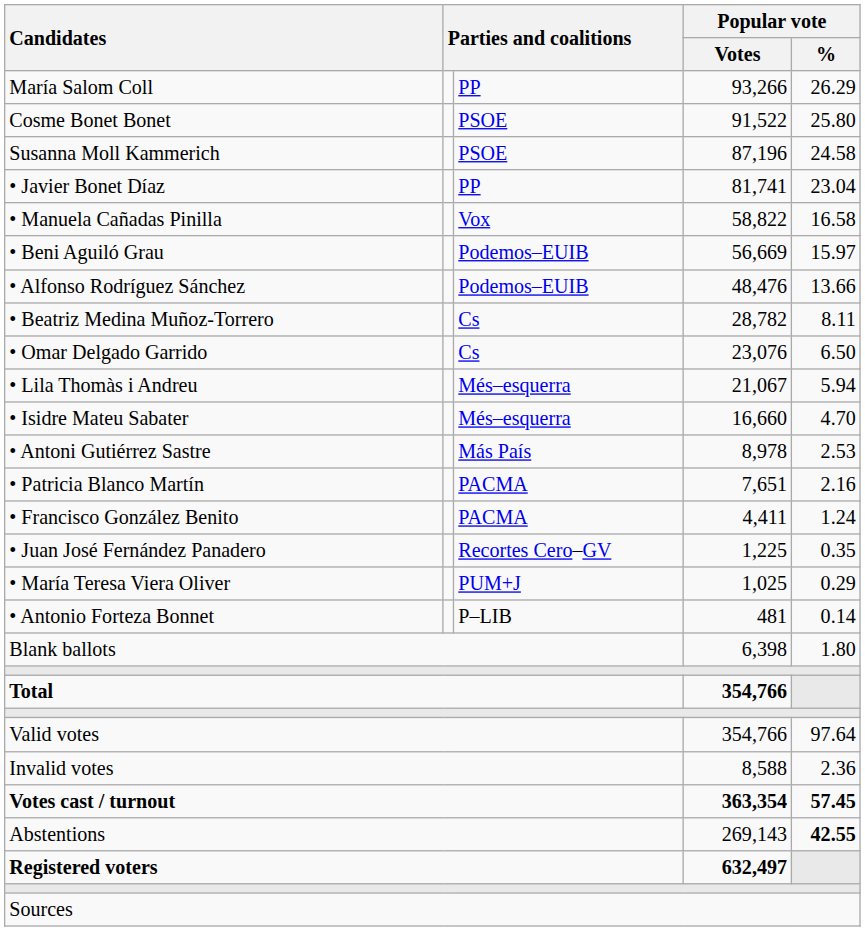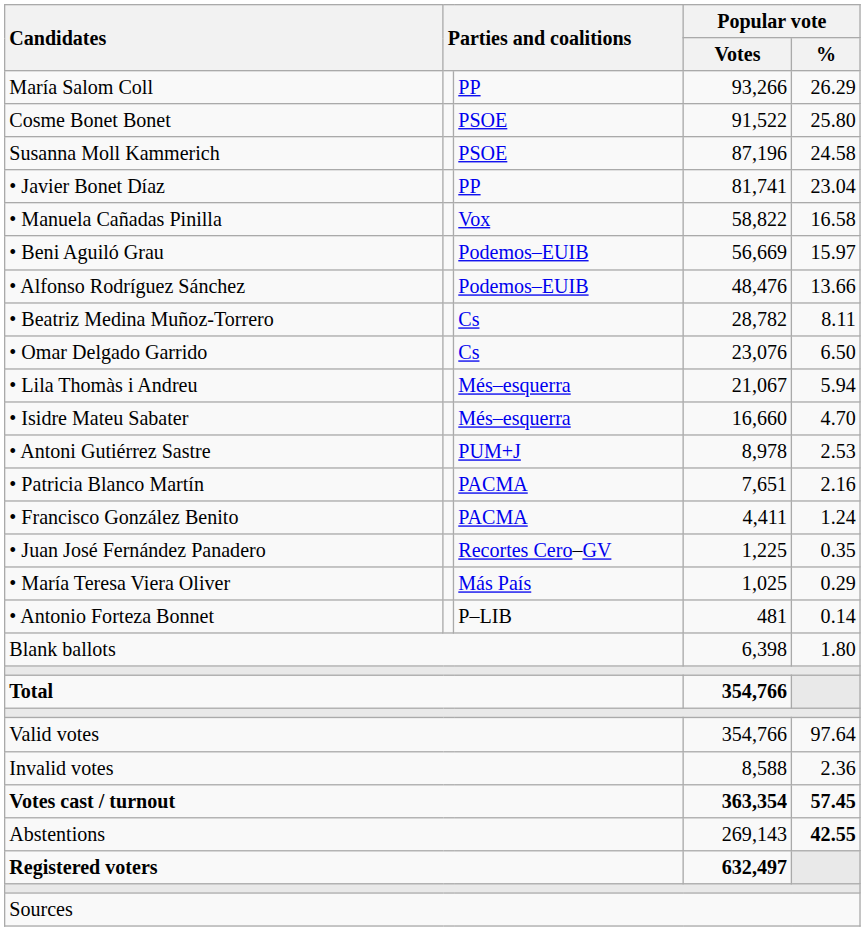• Antoni Gutiérrez Sastre | column 3: Más País -> PUM+J
• María Teresa Viera Oliver | column 3: PUM+J -> Más País
